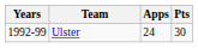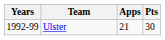Ulster | Apps: 24 -> 21
